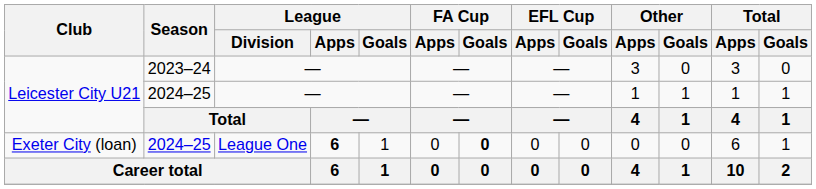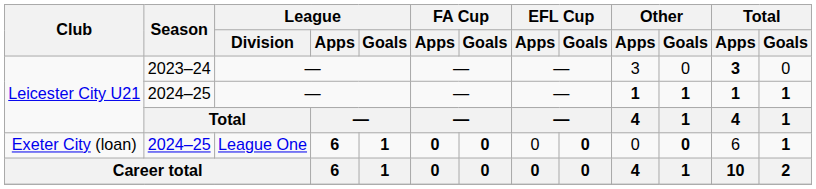Leicester City U21 / 2023–24 | Total / Apps: normal -> bold
Leicester City U21 / 2024–25 | Other / Apps: normal -> bold
Leicester City U21 / 2024–25 | Other / Goals: normal -> bold
Leicester City U21 / 2024–25 | Total / Apps: normal -> bold
Leicester City U21 / 2024–25 | Total / Goals: normal -> bold
Exeter City (loan) | League / Goals: normal -> bold
Exeter City (loan) | FA Cup / Apps: normal -> bold
Exeter City (loan) | EFL Cup / Goals: normal -> bold
Exeter City (loan) | Other / Goals: normal -> bold
Exeter City (loan) | Total / Goals: normal -> bold
